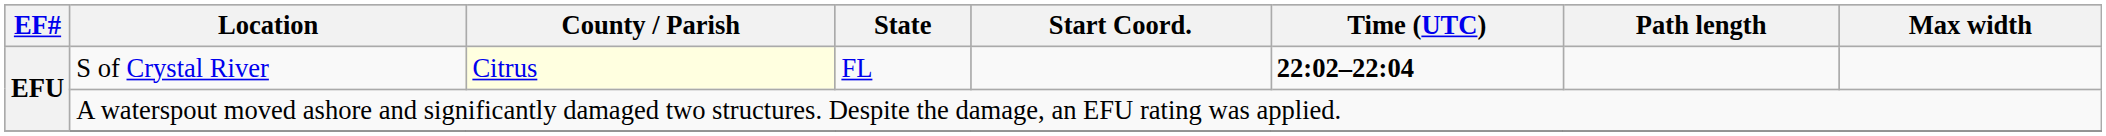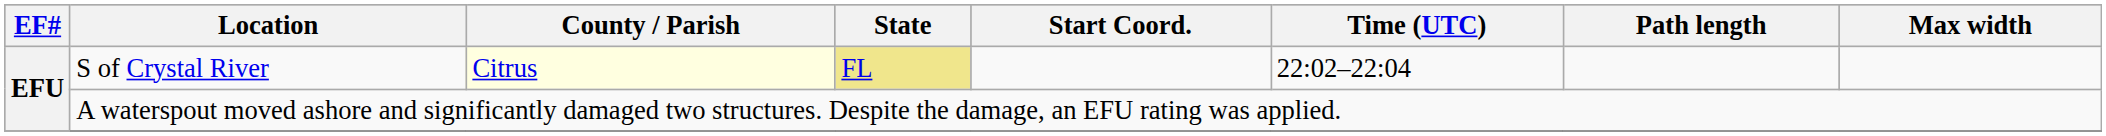S of Crystal River | State: no background -> khaki background
S of Crystal River | Time (UTC): bold -> normal
